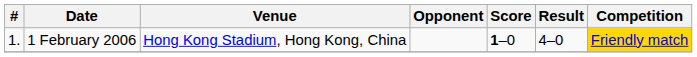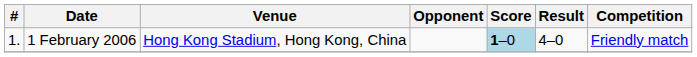1 February 2006 | Score: no background -> lightblue background
1 February 2006 | Competition: gold background -> no background
